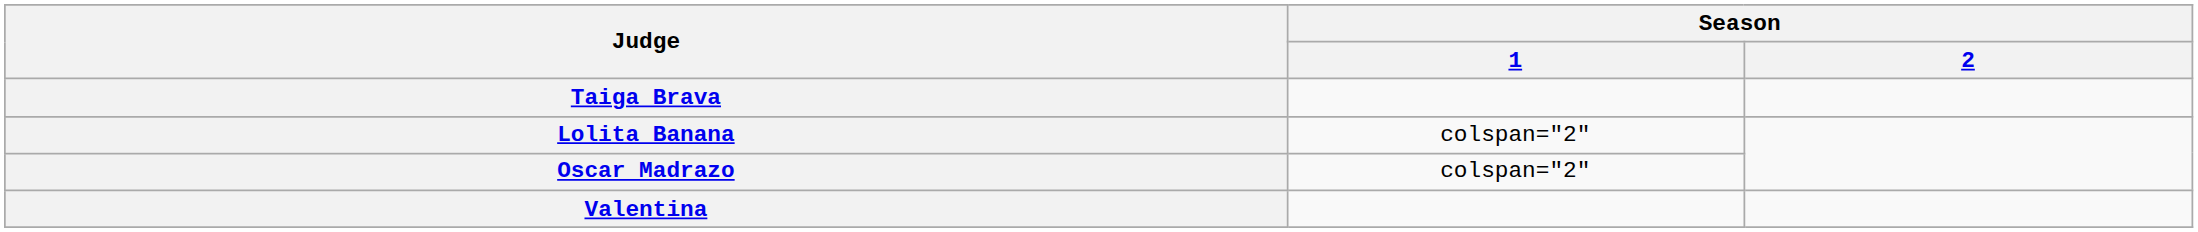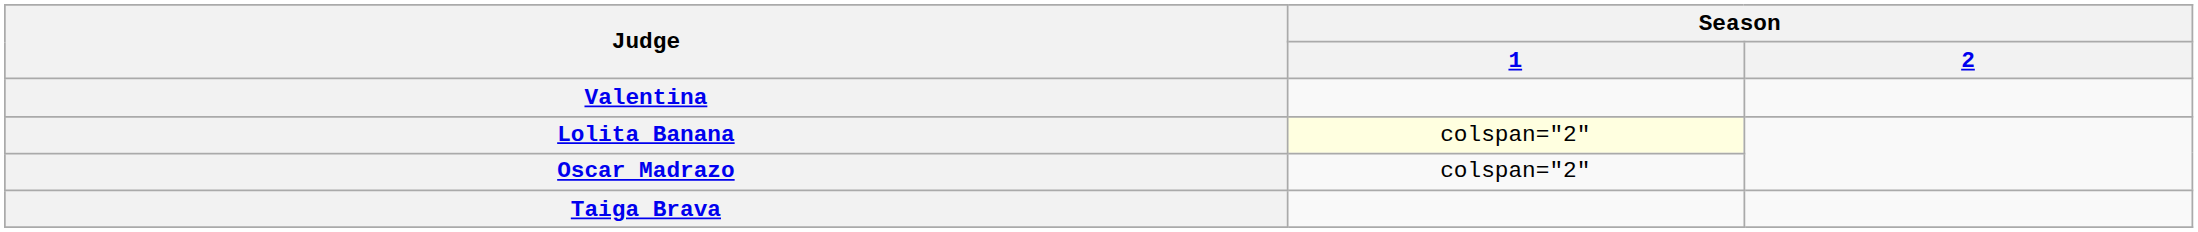rows swapped: Valentina <-> Taiga Brava
Lolita Banana | Season / 1: no background -> lightyellow background
